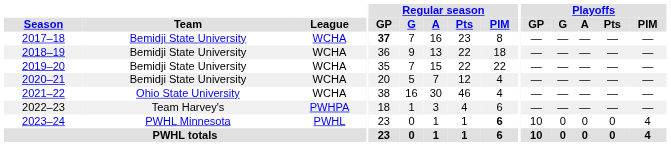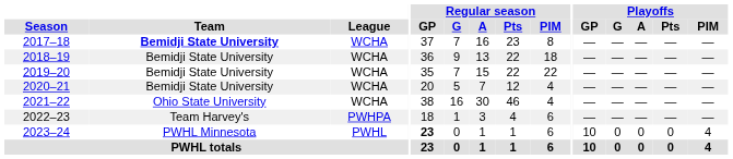2017–18 | Team: normal -> bold
2017–18 | Regular season / GP: bold -> normal
2023–24 | Regular season / GP: normal -> bold
2023–24 | Regular season / PIM: bold -> normal
